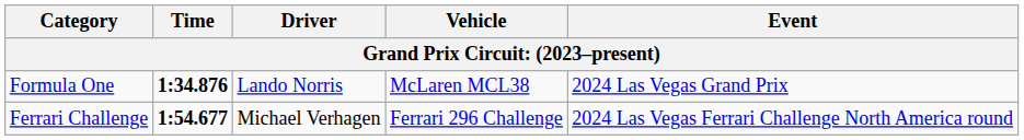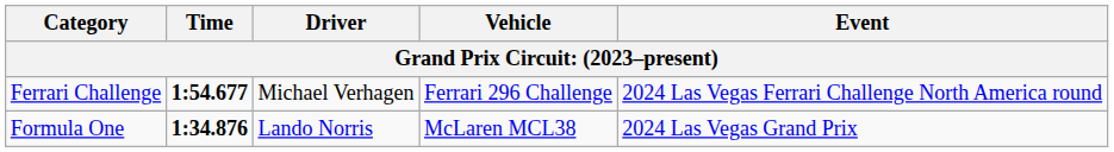rows swapped: Formula One <-> Ferrari Challenge
